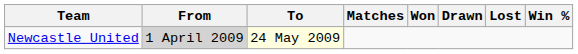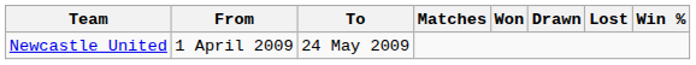Newcastle United | From: lightgrey background -> no background
Newcastle United | To: lightyellow background -> no background
